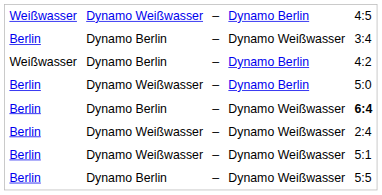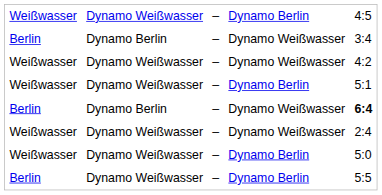row 3 | column 2: Dynamo Berlin -> Dynamo Weißwasser
row 3 | column 4: Dynamo Berlin -> Dynamo Weißwasser
row 4 | column 1: Berlin -> Weißwasser
row 4 | column 5: 5:0 -> 5:1
row 6 | column 1: Berlin -> Weißwasser
row 7 | column 1: Berlin -> Weißwasser
row 7 | column 4: Dynamo Weißwasser -> Dynamo Berlin
row 7 | column 5: 5:1 -> 5:0
row 8 | column 2: Dynamo Berlin -> Dynamo Weißwasser
row 8 | column 4: Dynamo Weißwasser -> Dynamo Berlin
